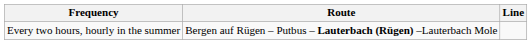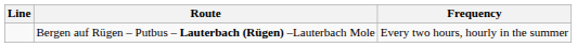columns swapped: Line <-> Frequency
